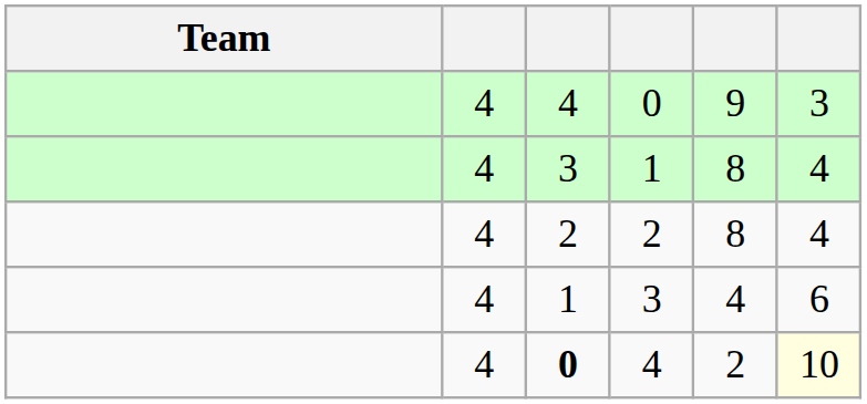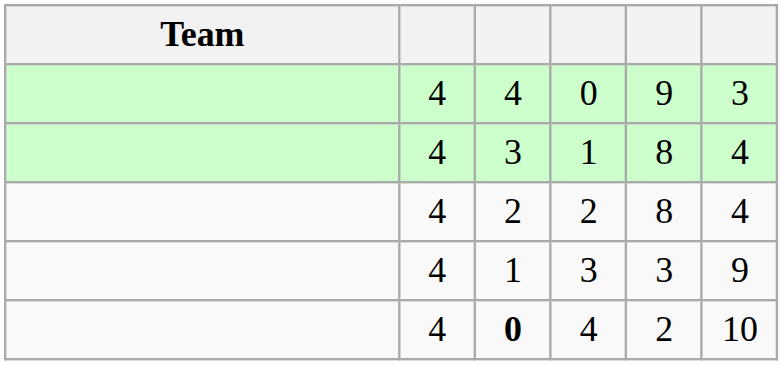row 5 | column 5: 4 -> 3
row 5 | column 6: 6 -> 9
row 6 | column 6: lightyellow background -> no background
